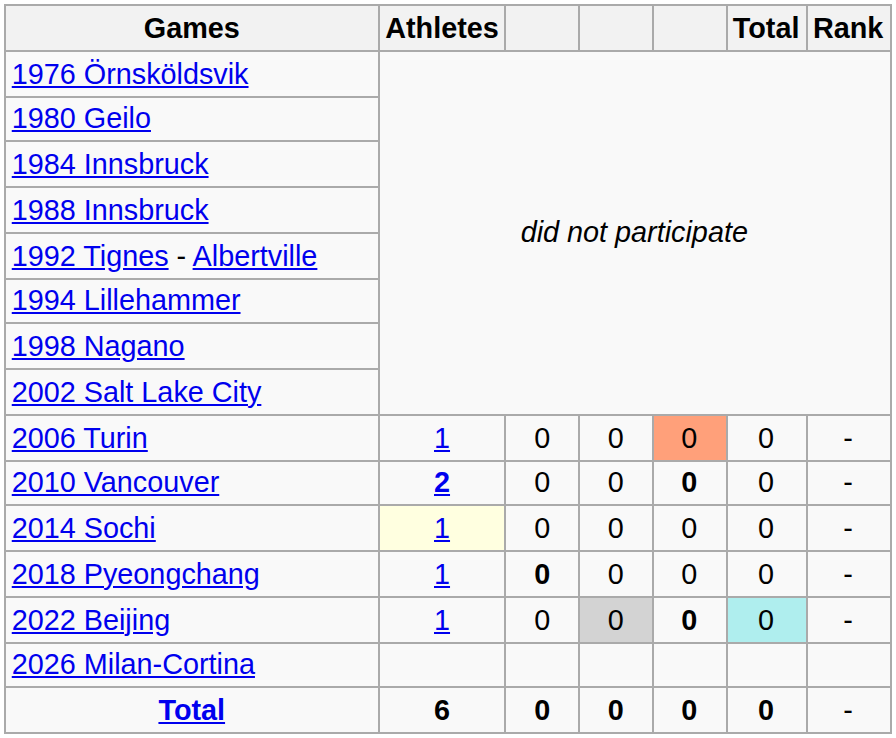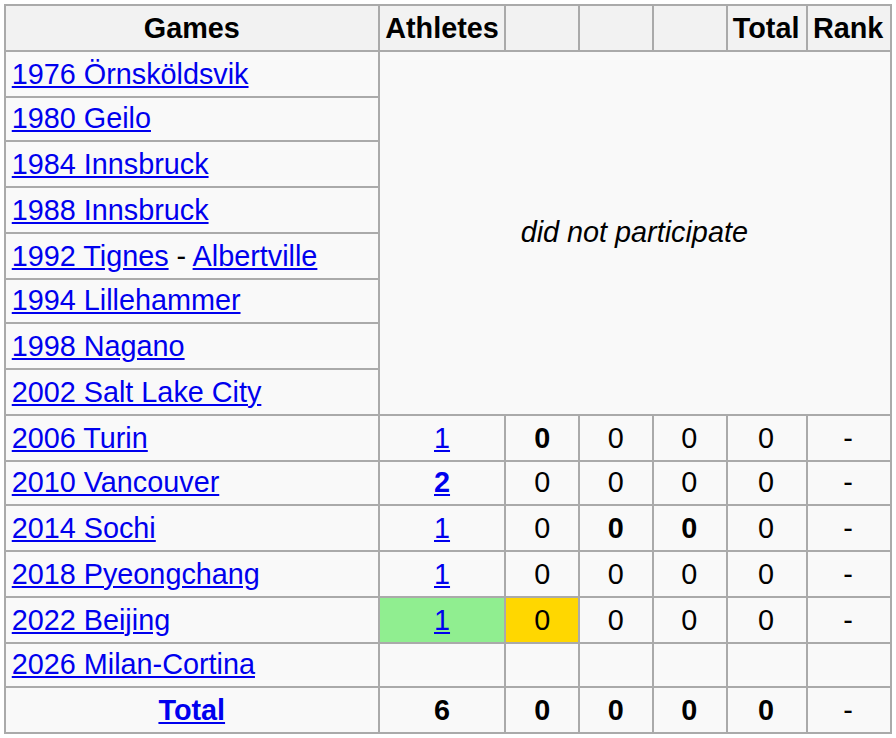2006 Turin | column 3: normal -> bold
2006 Turin | column 5: lightsalmon background -> no background
2010 Vancouver | column 5: bold -> normal
2014 Sochi | Athletes: lightyellow background -> no background
2014 Sochi | column 4: normal -> bold
2014 Sochi | column 5: normal -> bold
2018 Pyeongchang | column 3: bold -> normal
2022 Beijing | Athletes: no background -> lightgreen background
2022 Beijing | column 3: no background -> gold background
2022 Beijing | column 4: lightgrey background -> no background
2022 Beijing | column 5: bold -> normal
2022 Beijing | Total: paleturquoise background -> no background
